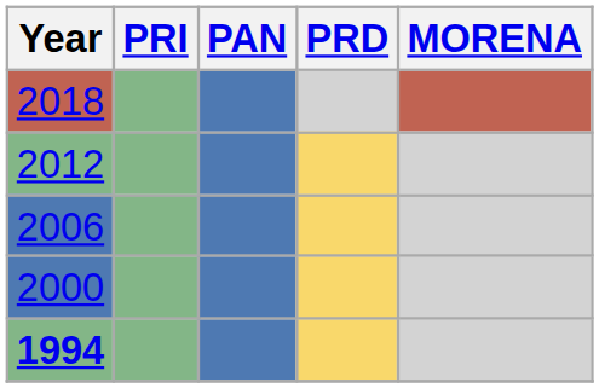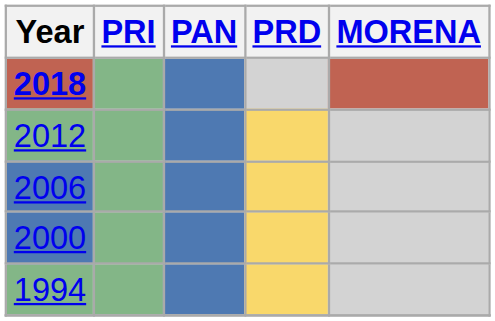2018 | Year: normal -> bold
1994 | Year: bold -> normal
